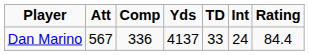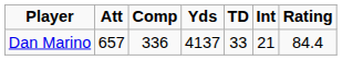Dan Marino | column 2: 567 -> 657
Dan Marino | column 6: 24 -> 21
